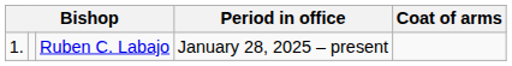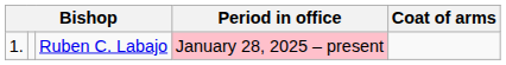Ruben C. Labajo | Period in office: no background -> pink background
